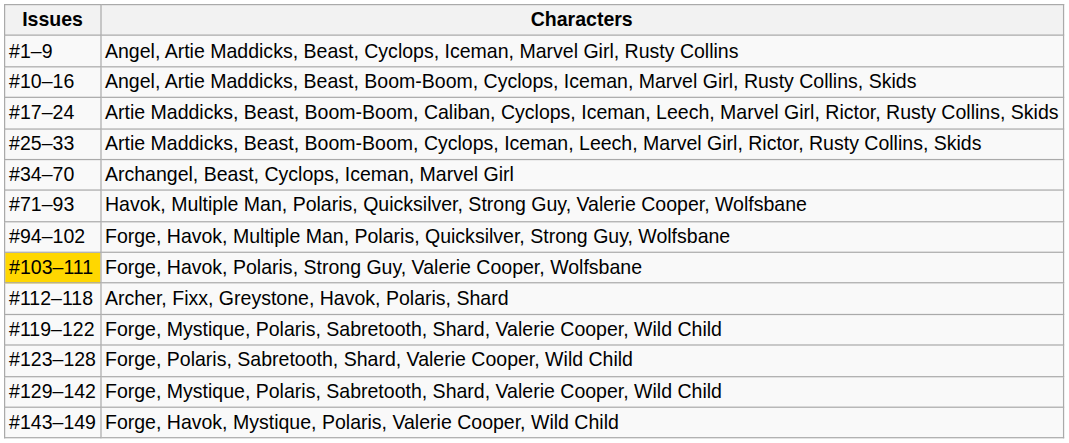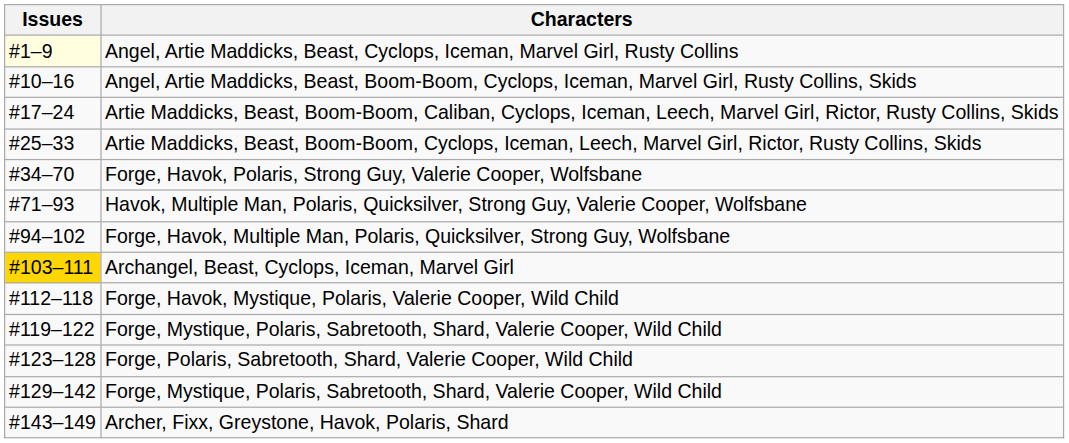row 2 | Issues: no background -> lightyellow background
row 6 | Characters: Archangel, Beast, Cyclops, Iceman, Marvel Girl -> Forge, Havok, Polaris, Strong Guy, Valerie Cooper, Wolfsbane
row 9 | Characters: Forge, Havok, Polaris, Strong Guy, Valerie Cooper, Wolfsbane -> Archangel, Beast, Cyclops, Iceman, Marvel Girl
row 10 | Characters: Archer, Fixx, Greystone, Havok, Polaris, Shard -> Forge, Havok, Mystique, Polaris, Valerie Cooper, Wild Child
row 14 | Characters: Forge, Havok, Mystique, Polaris, Valerie Cooper, Wild Child -> Archer, Fixx, Greystone, Havok, Polaris, Shard
